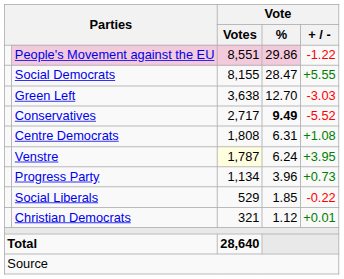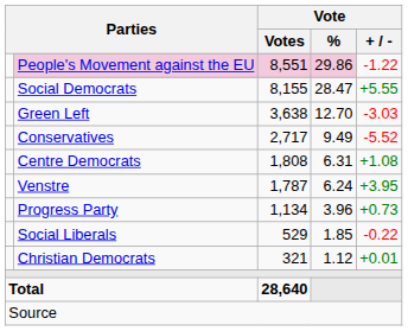Conservatives | Vote / %: bold -> normal
Venstre | Vote / Votes: lightyellow background -> no background
